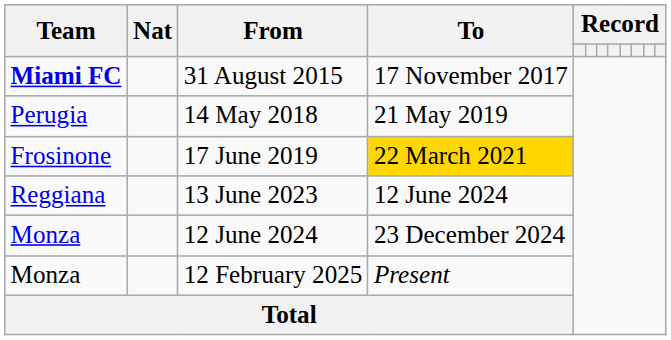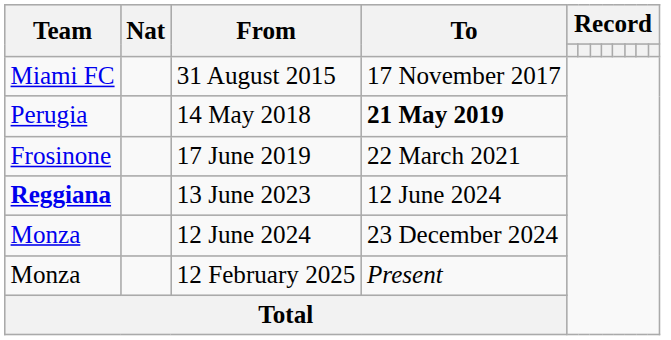31 August 2015 | Team: bold -> normal
14 May 2018 | To: normal -> bold
17 June 2019 | To: gold background -> no background
13 June 2023 | Team: normal -> bold
